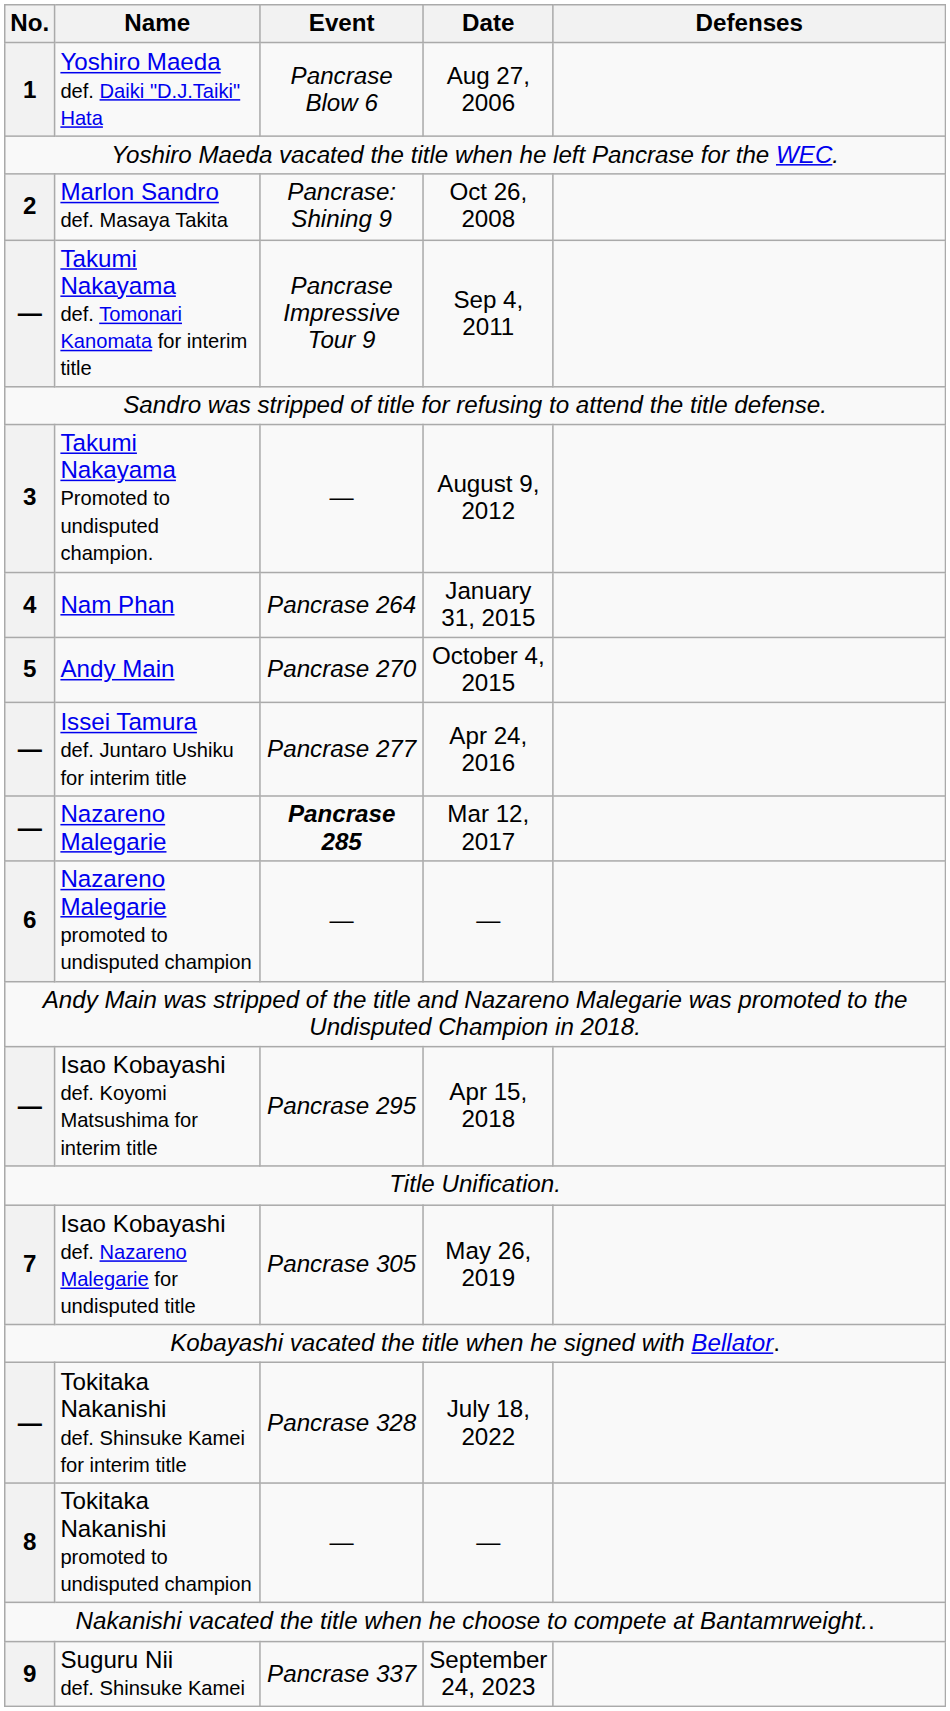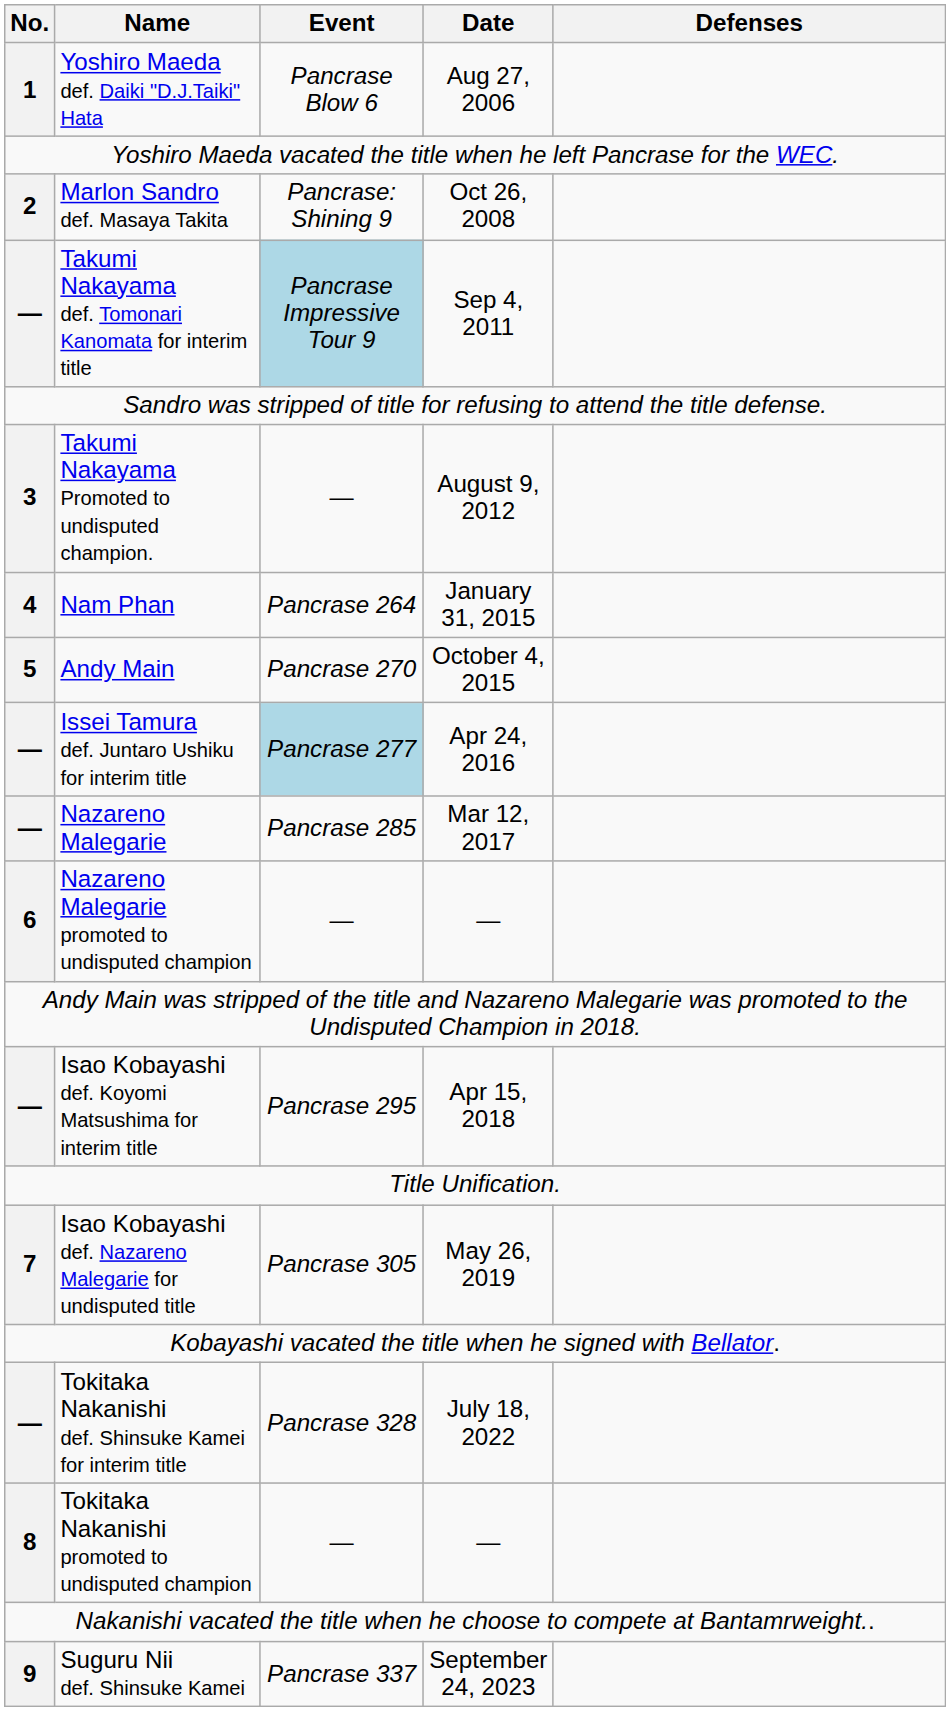Takumi Nakayama def. Tomonari Kanomata for interim title | Event: no background -> lightblue background
Issei Tamura def. Juntaro Ushiku for interim title | Event: no background -> lightblue background
Nazareno Malegarie | Event: bold -> normal
